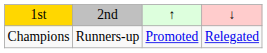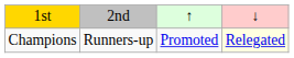Champions | column 4: no background -> lightyellow background
